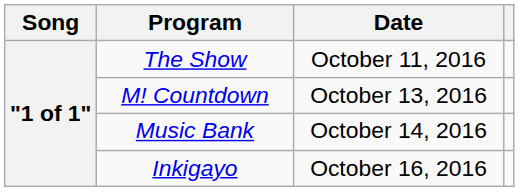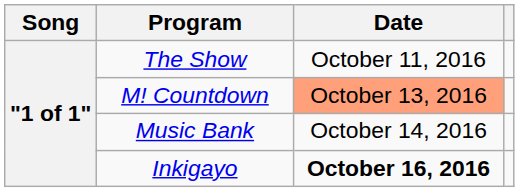M! Countdown | Date: no background -> lightsalmon background
Inkigayo | Date: normal -> bold
